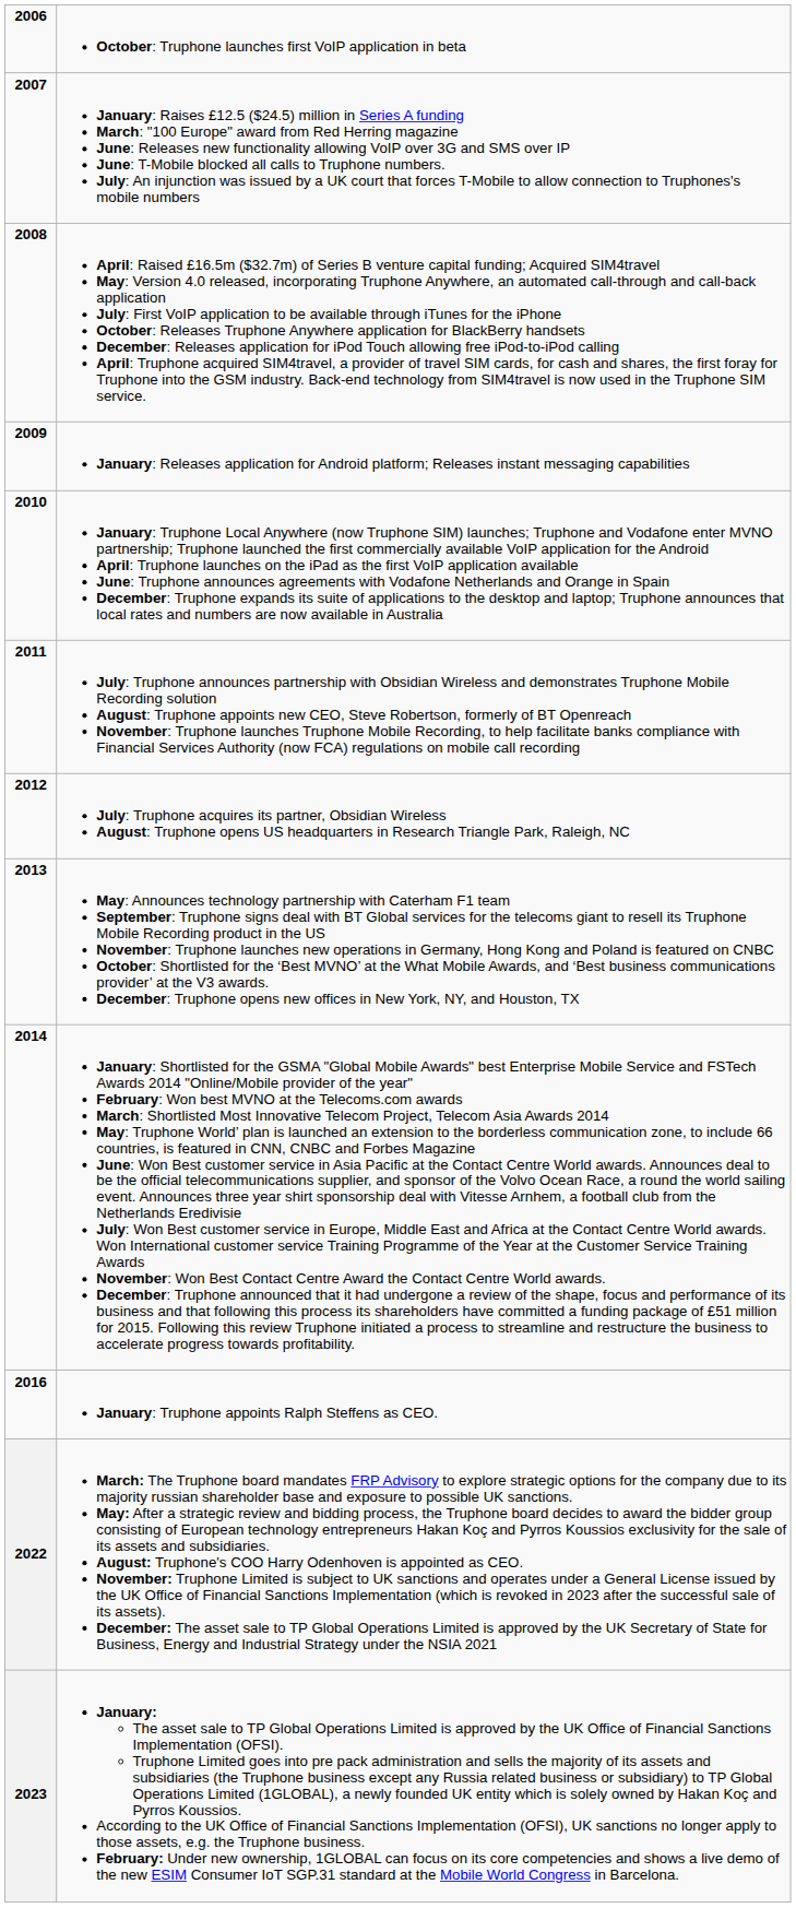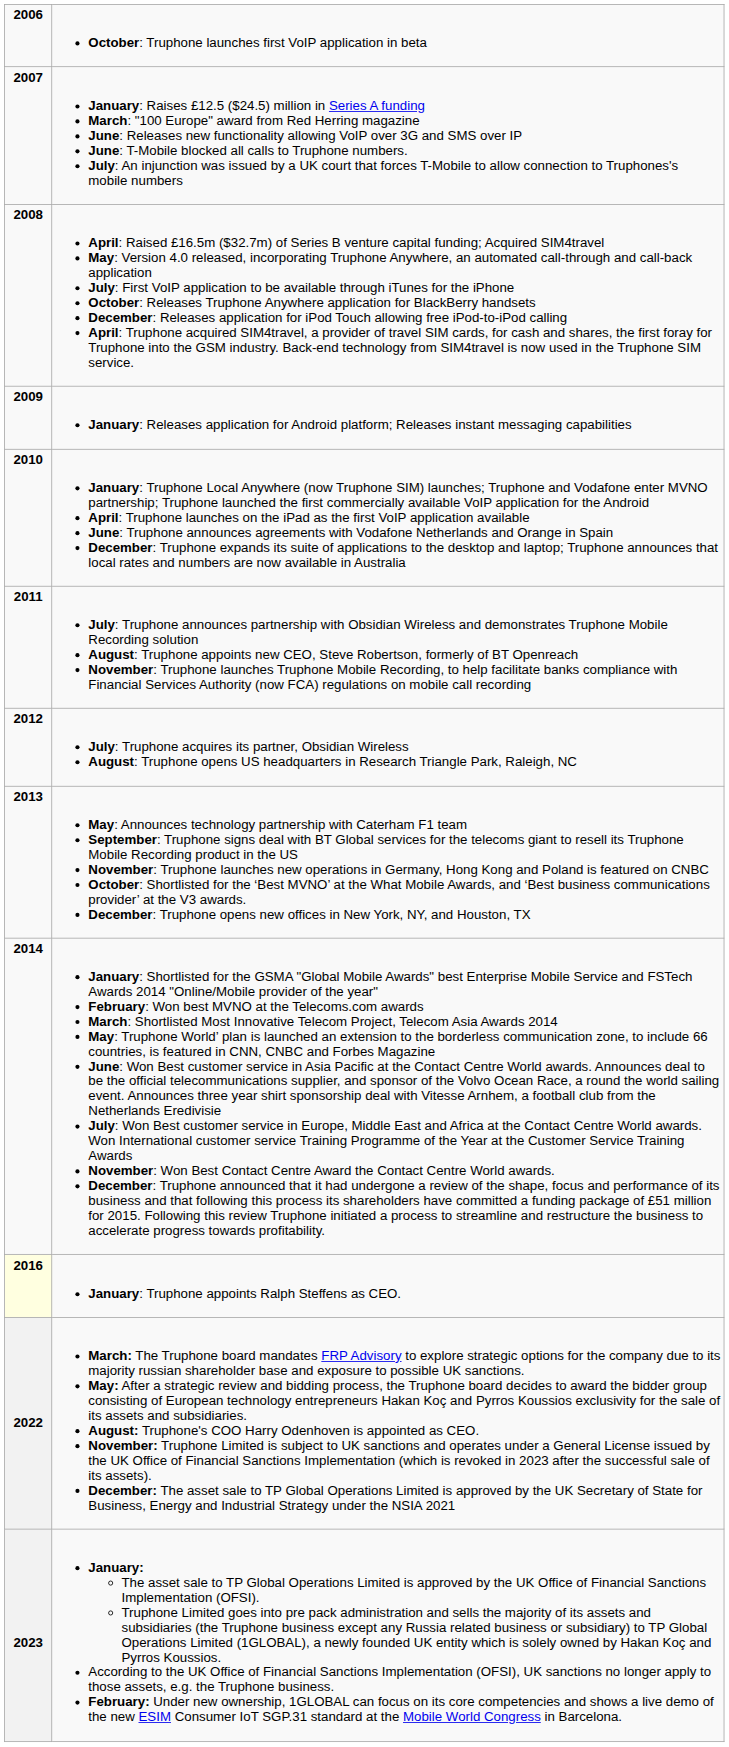January: Truphone appoints Ralph Steffens as CEO. | column 1: no background -> lightyellow background
